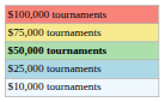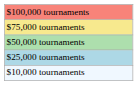row 3 | column 1: bold -> normal
